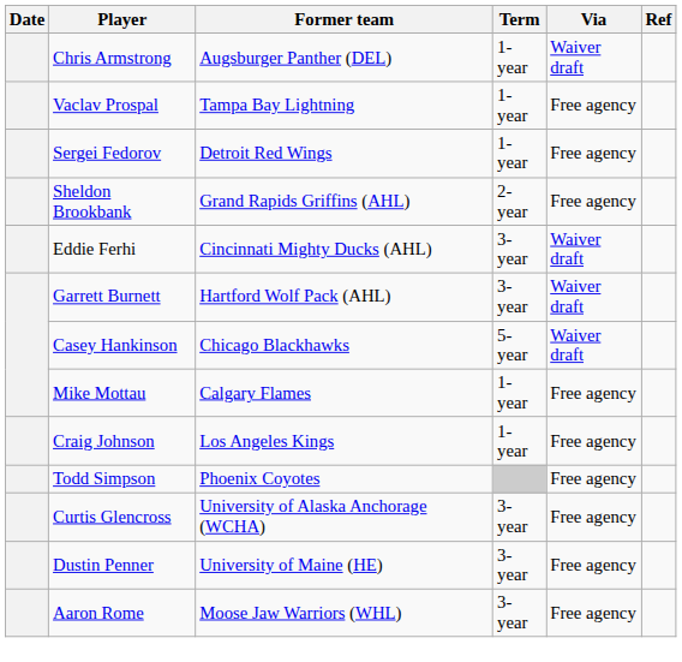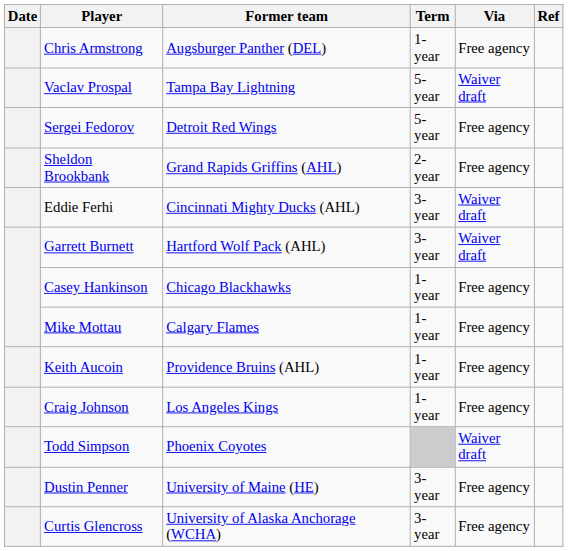Chris Armstrong | Via: Waiver draft -> Free agency
Vaclav Prospal | Term: 1-year -> 5-year
Vaclav Prospal | Via: Free agency -> Waiver draft
Sergei Fedorov | Term: 1-year -> 5-year
Casey Hankinson | Term: 5-year -> 1-year
Casey Hankinson | Via: Waiver draft -> Free agency
+ row: Keith Aucoin | Providence Bruins (AHL) | 1-year | Free agency
Todd Simpson | Via: Free agency -> Waiver draft
rows swapped: Curtis Glencross <-> Dustin Penner
- row: Aaron Rome | Moose Jaw Warriors (WHL) | 3-year | Free agency
